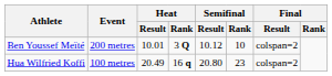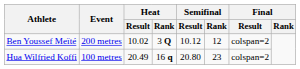Ben Youssef Meïté | Heat / Result: 10.01 -> 10.02
Ben Youssef Meïté | Semifinal / Rank: 10 -> 12
